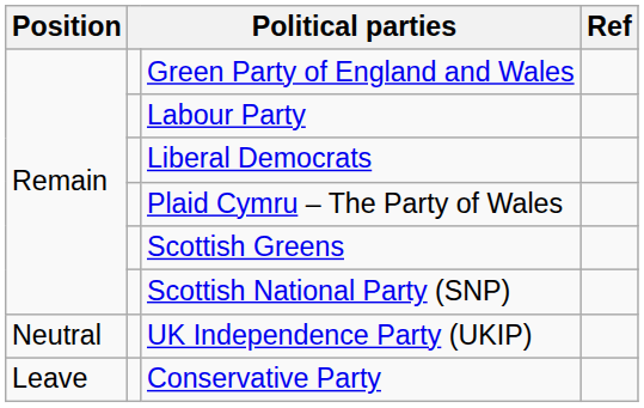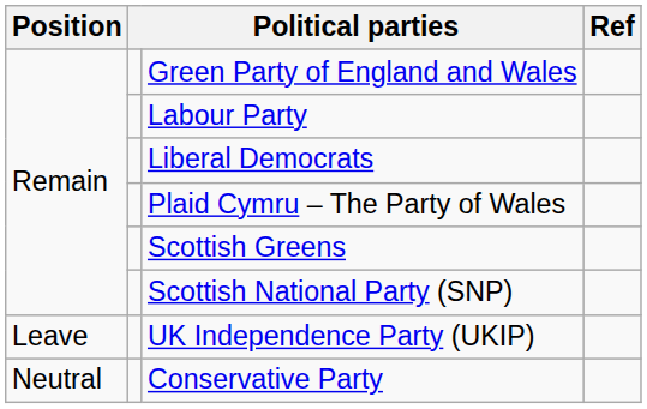UK Independence Party (UKIP) | Position: Neutral -> Leave
Conservative Party | Position: Leave -> Neutral
